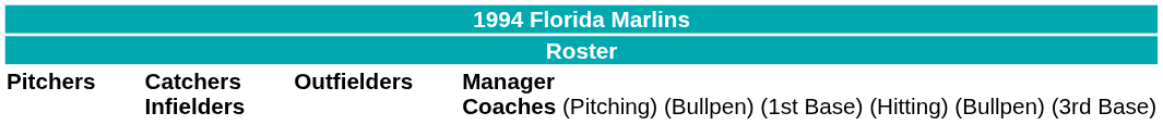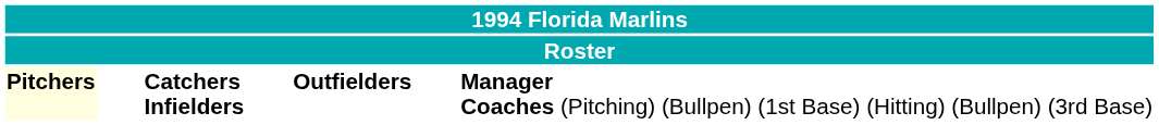Pitchers | column 1: no background -> lightyellow background
